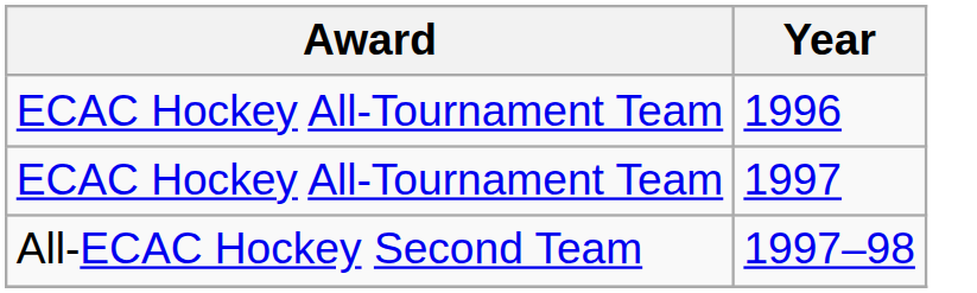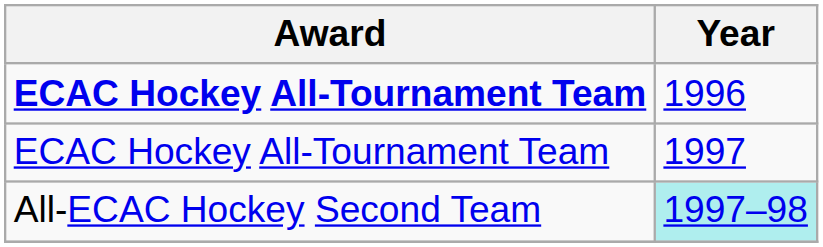row 2 | Award: normal -> bold
row 4 | Year: no background -> paleturquoise background
